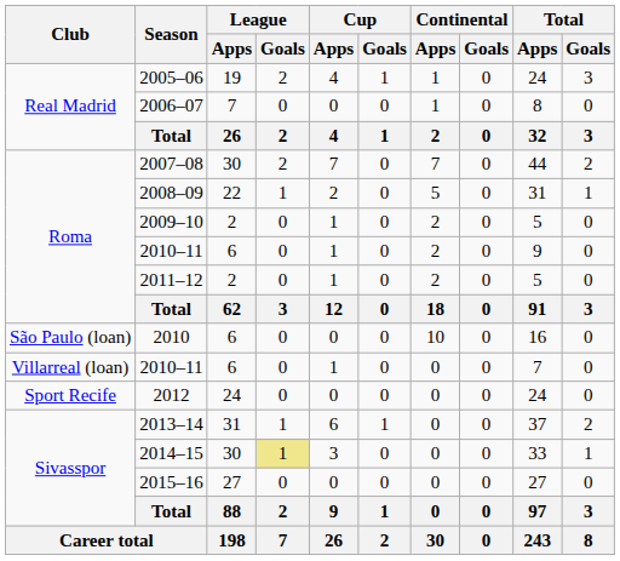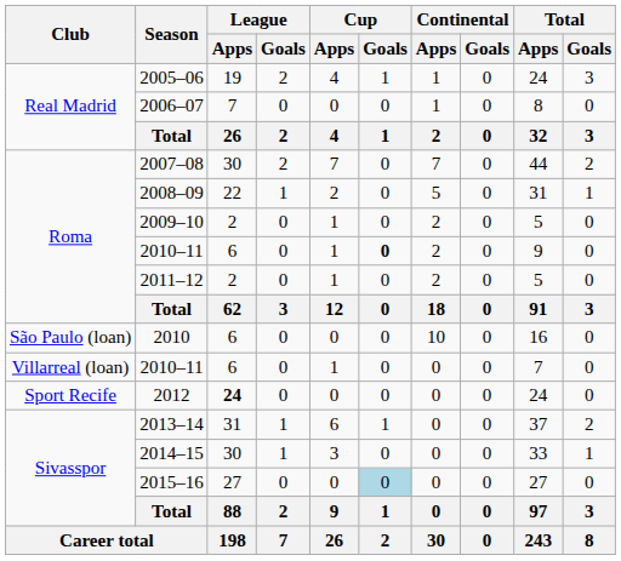Roma / 2010–11 | Cup / Goals: normal -> bold
2012 | League / Apps: normal -> bold
2014–15 | League / Goals: khaki background -> no background
2015–16 | Cup / Goals: no background -> lightblue background
